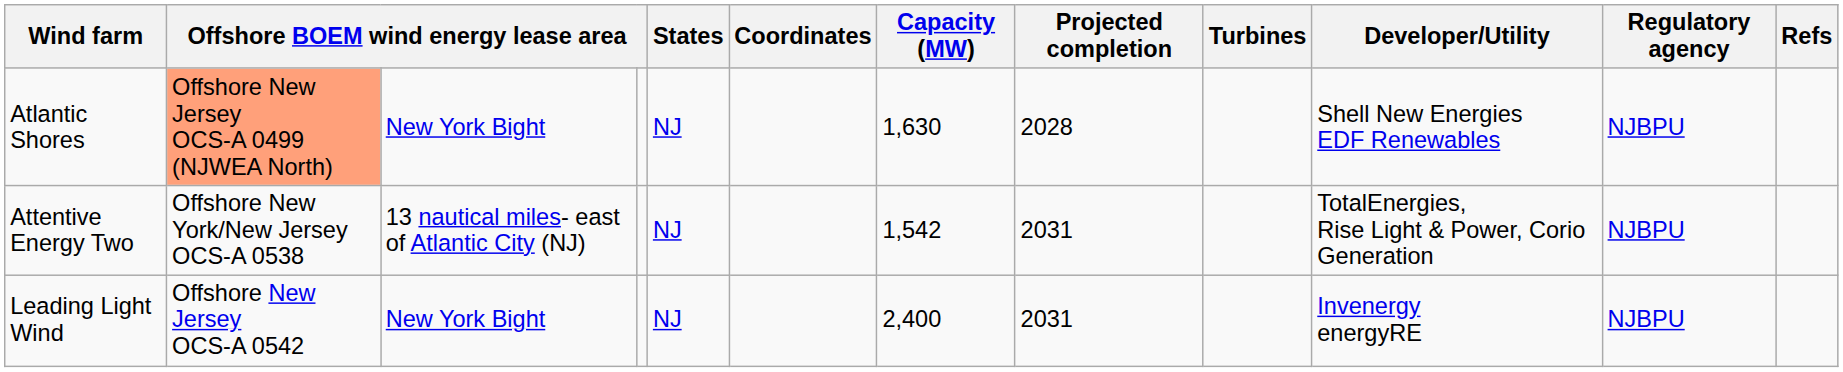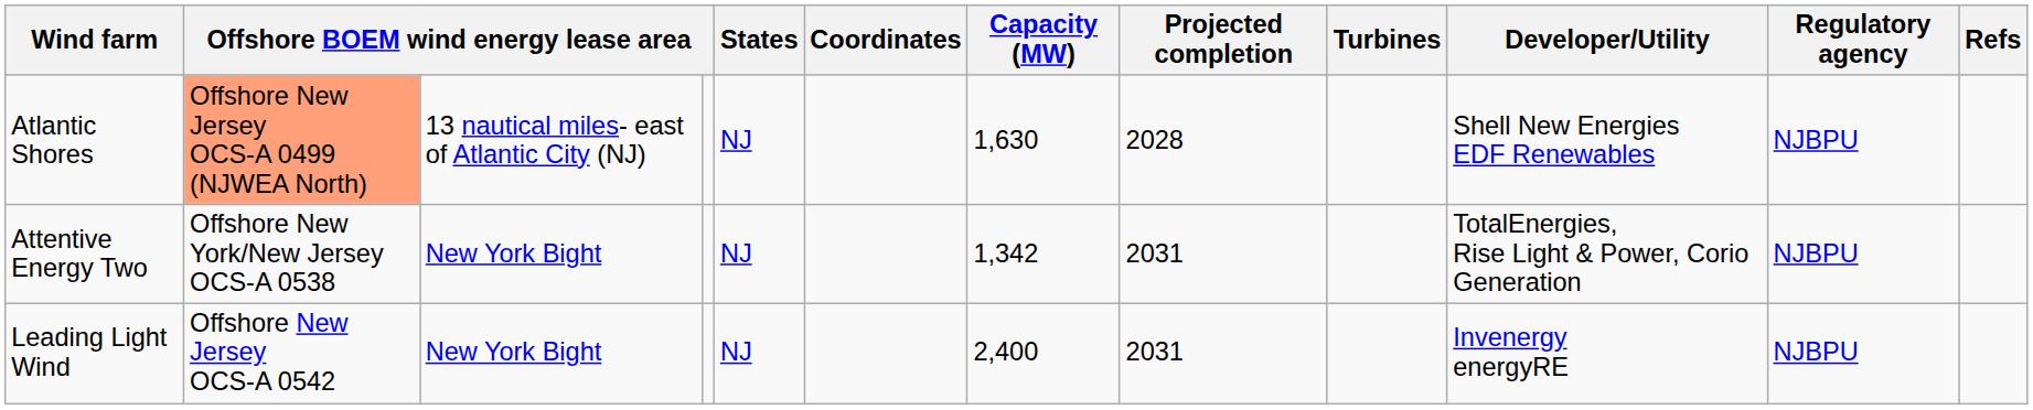Atlantic Shores | column 3: New York Bight -> 13 nautical miles- east of Atlantic City (NJ)
Attentive Energy Two | column 3: 13 nautical miles- east of Atlantic City (NJ) -> New York Bight
Attentive Energy Two | Capacity (MW): 1,542 -> 1,342
